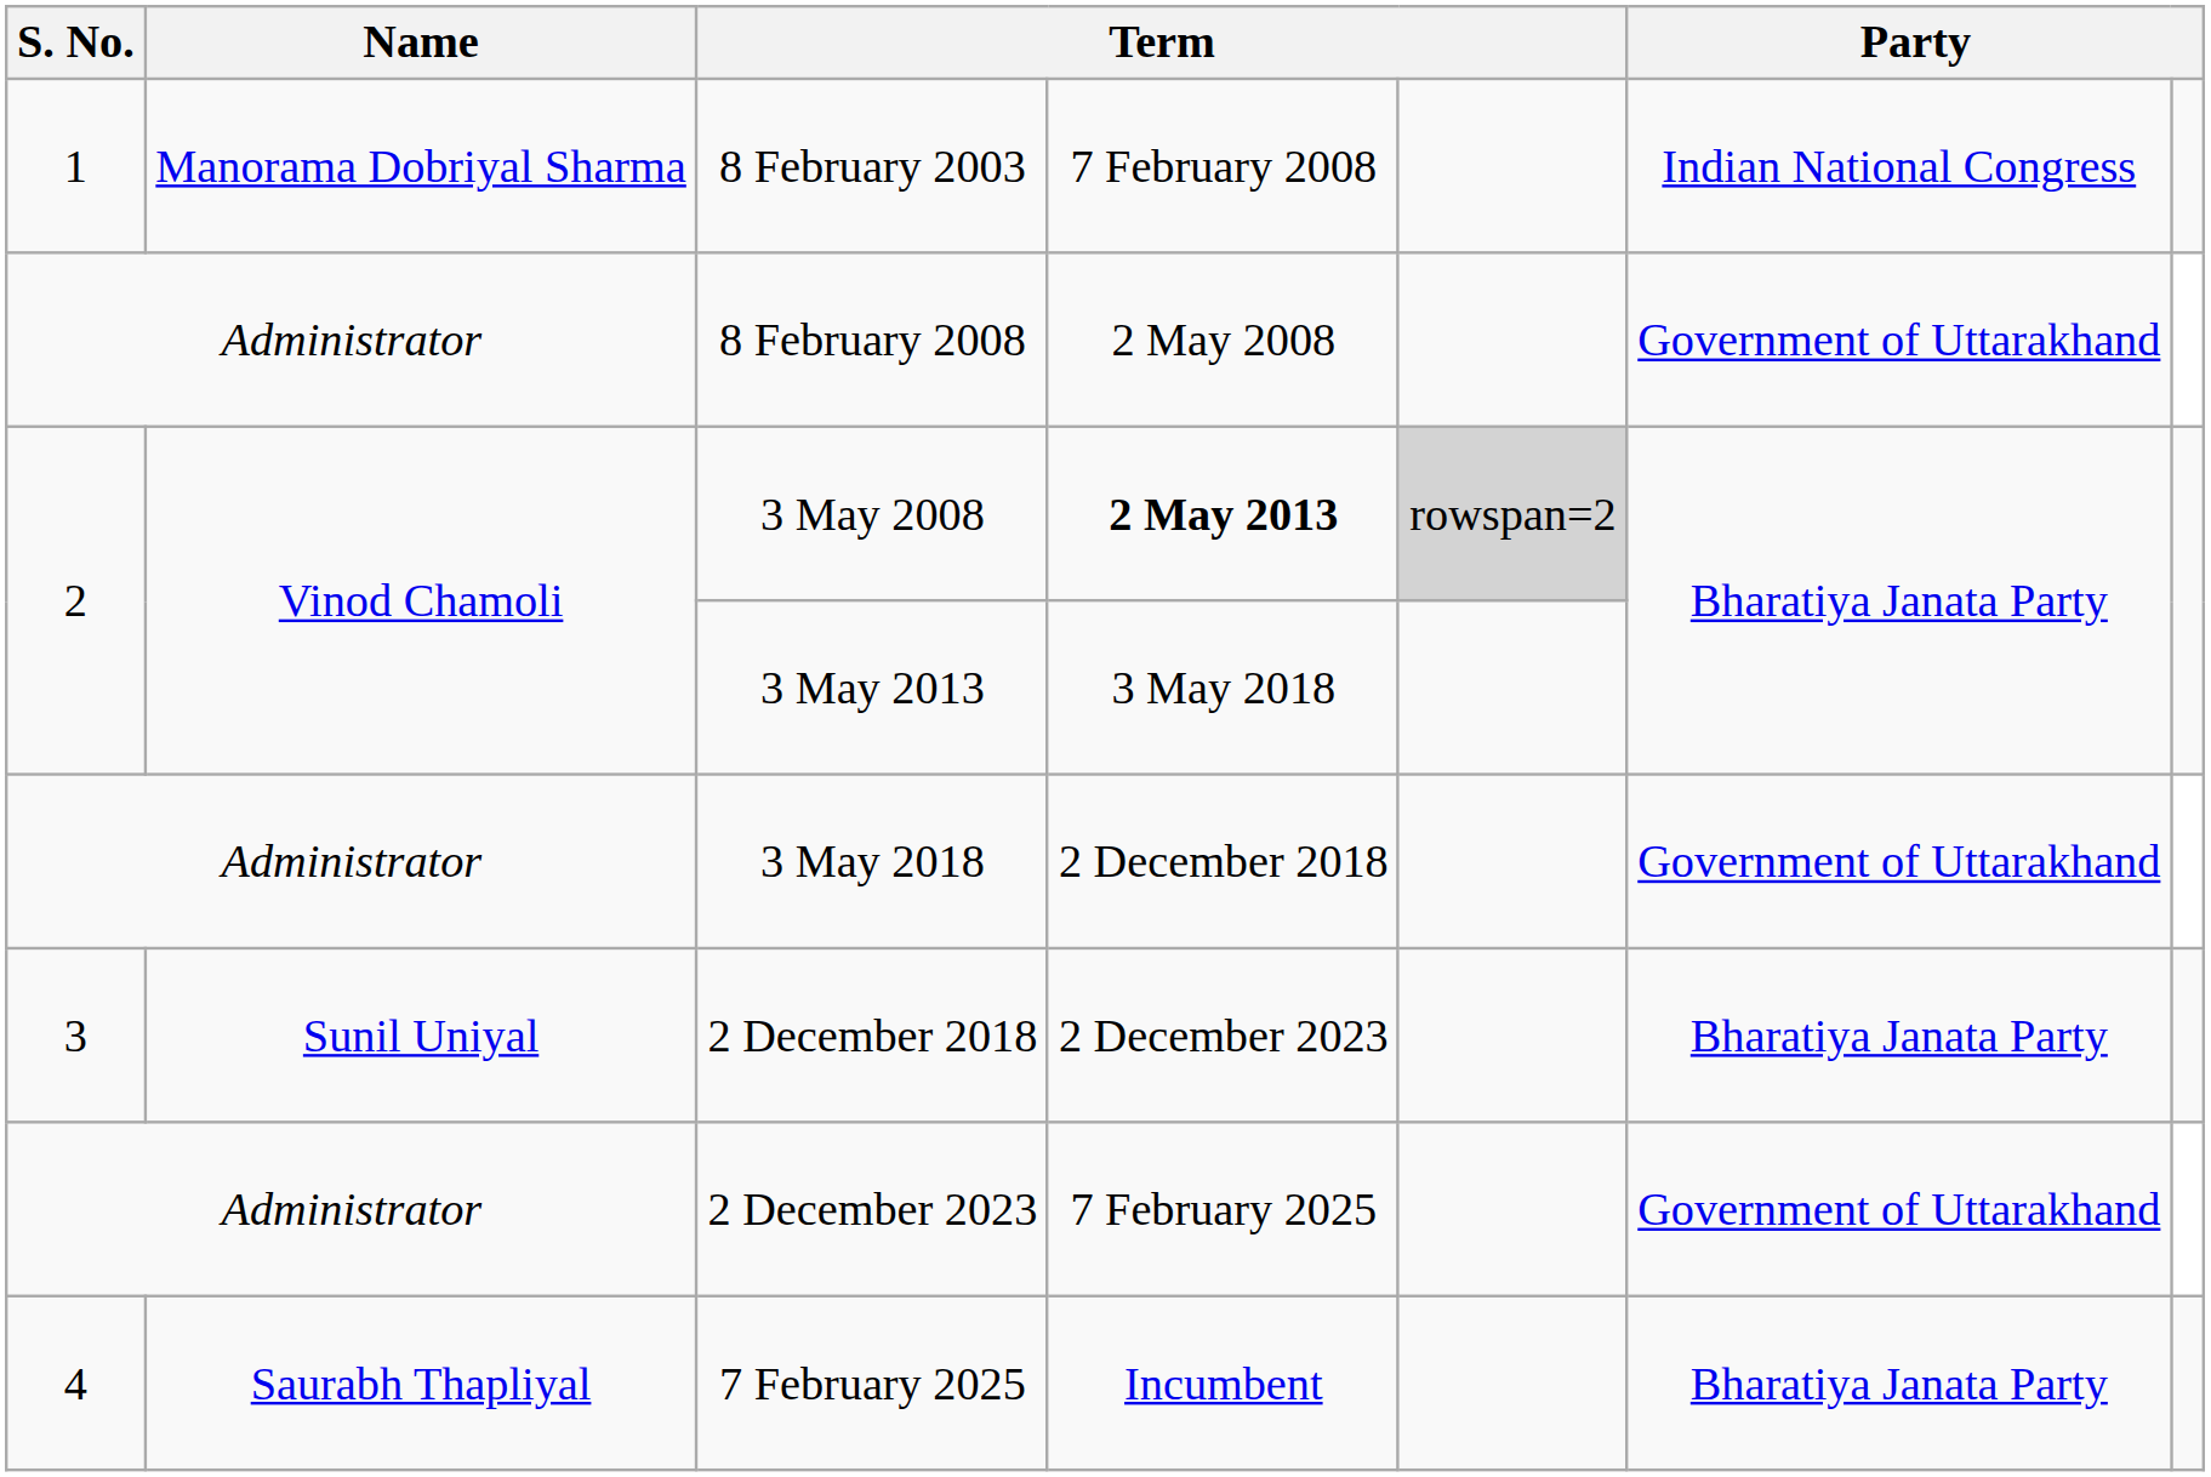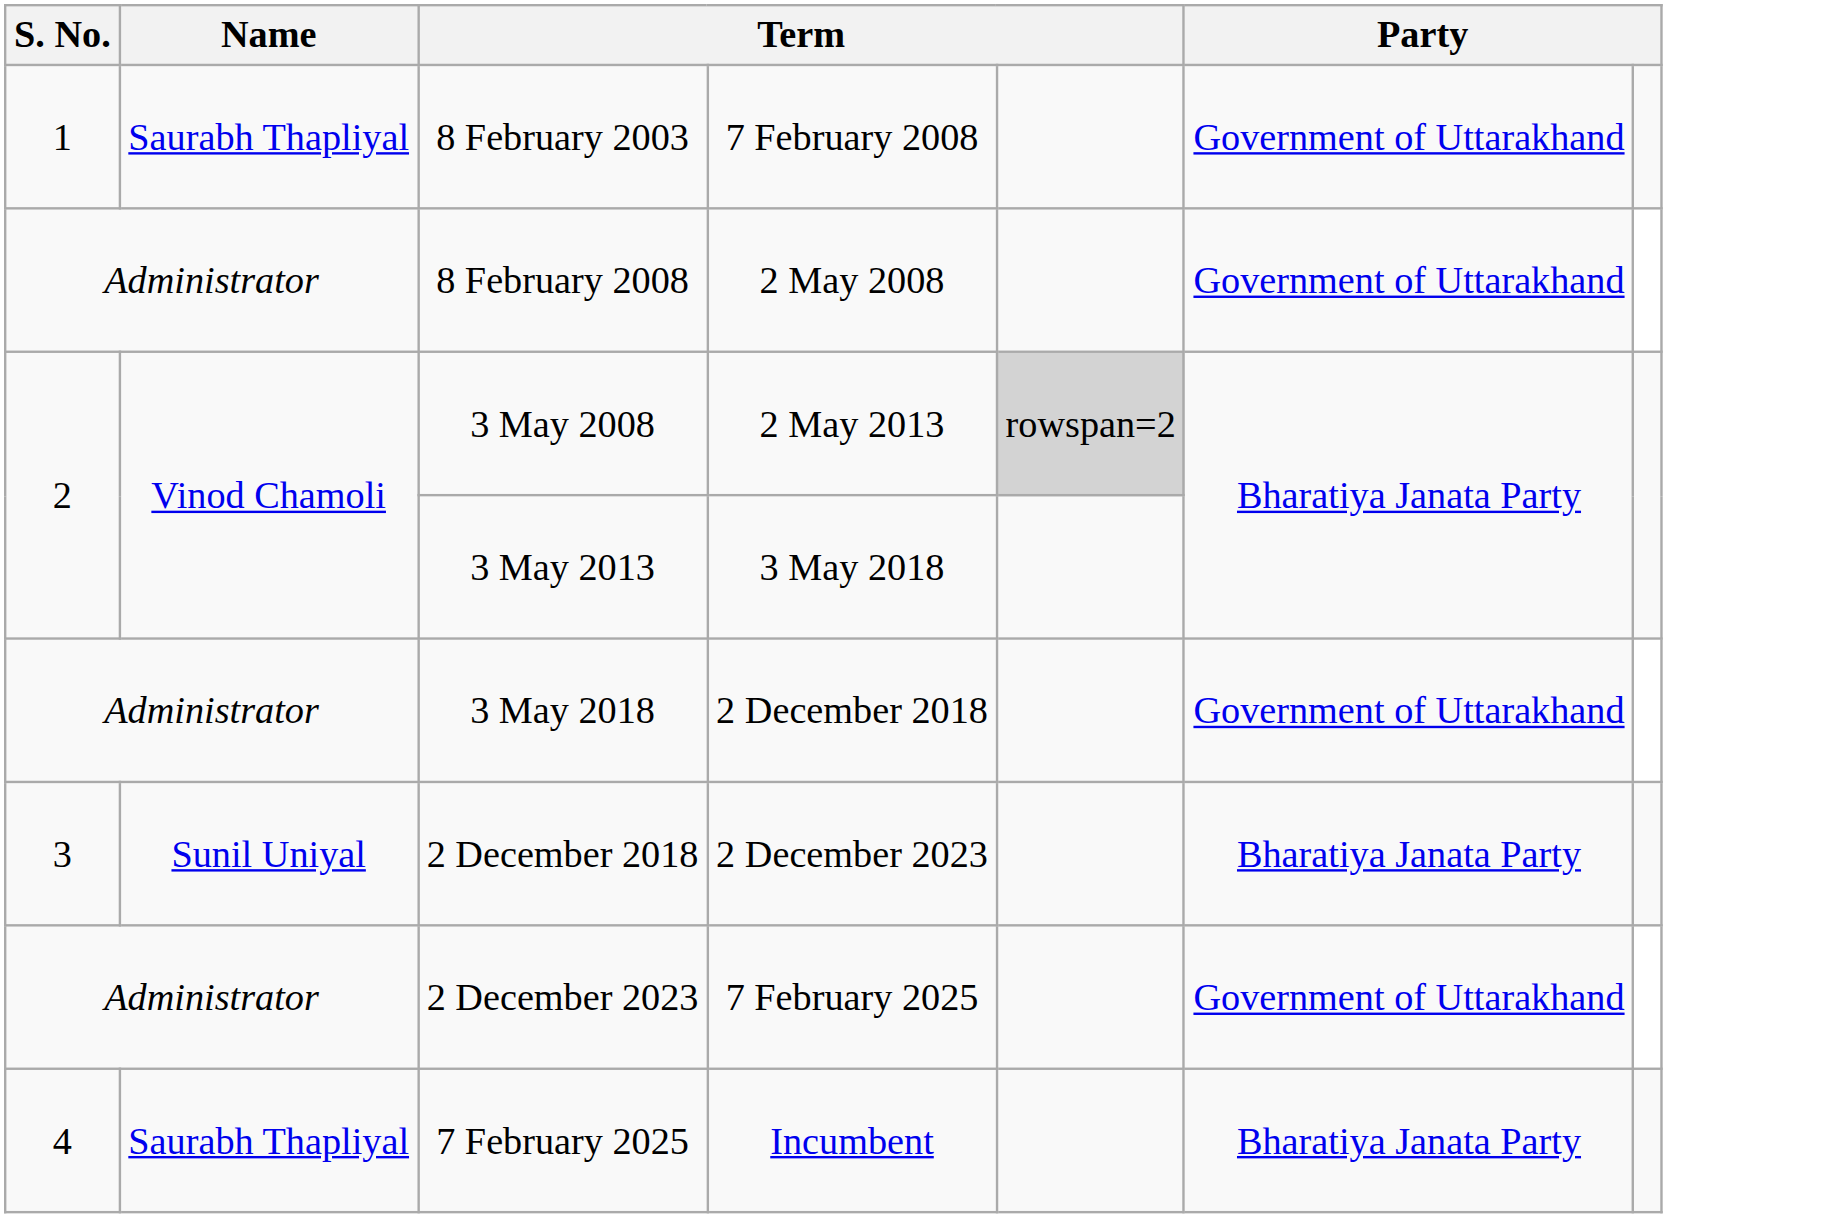8 February 2003 | Name: Manorama Dobriyal Sharma -> Saurabh Thapliyal
8 February 2003 | column 6: Indian National Congress -> Government of Uttarakhand
3 May 2008 | column 4: bold -> normal
